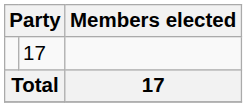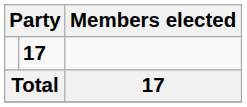row 2 | column 2: normal -> bold
